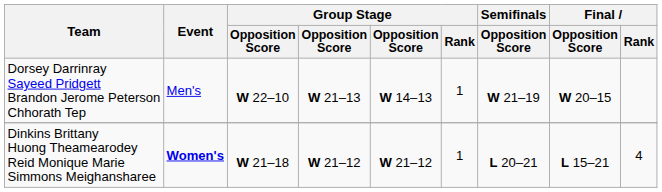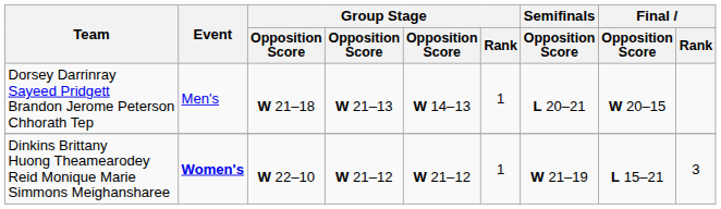row 3 | column 3: W 22–10 -> W 21–18
row 3 | Semifinals / Opposition Score: W 21–19 -> L 20–21
row 4 | column 3: W 21–18 -> W 22–10
row 4 | Semifinals / Opposition Score: L 20–21 -> W 21–19
row 4 | Final / Rank: 4 -> 3
